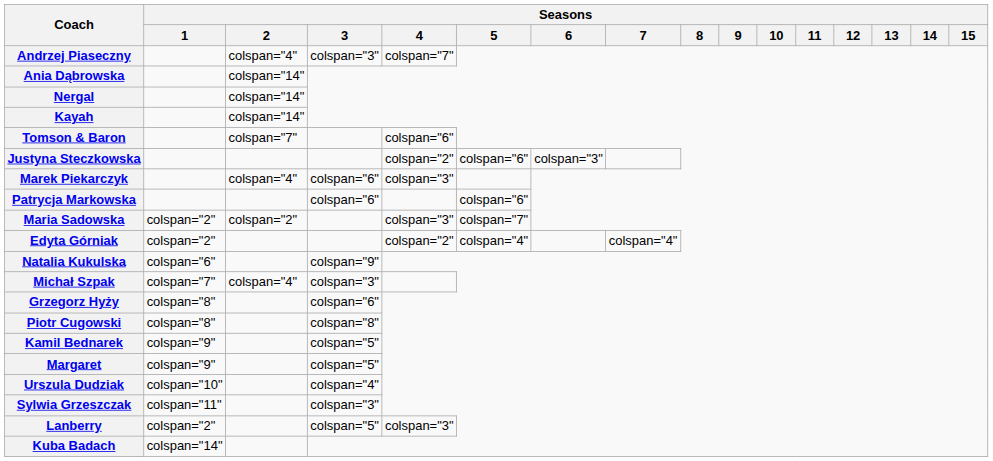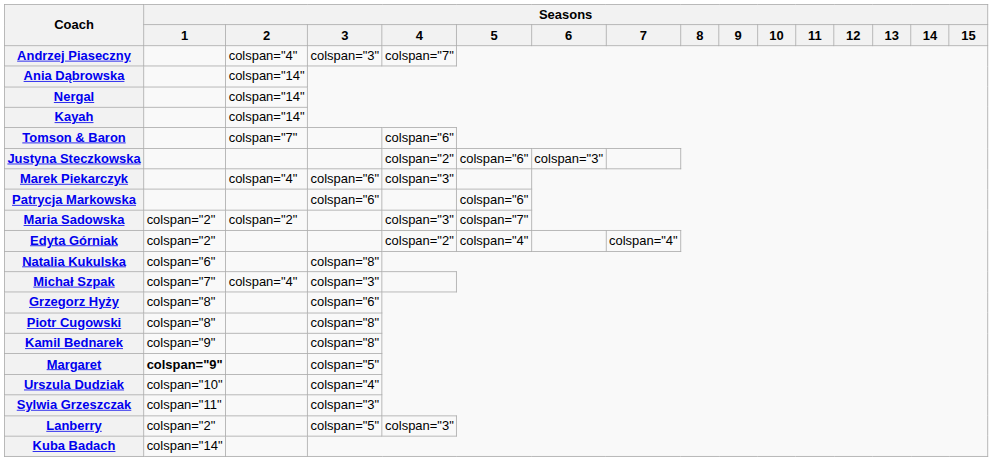Natalia Kukulska | Seasons / 3: colspan="9" -> colspan="8"
Kamil Bednarek | Seasons / 3: colspan="5" -> colspan="8"
Margaret | Seasons / 1: normal -> bold
